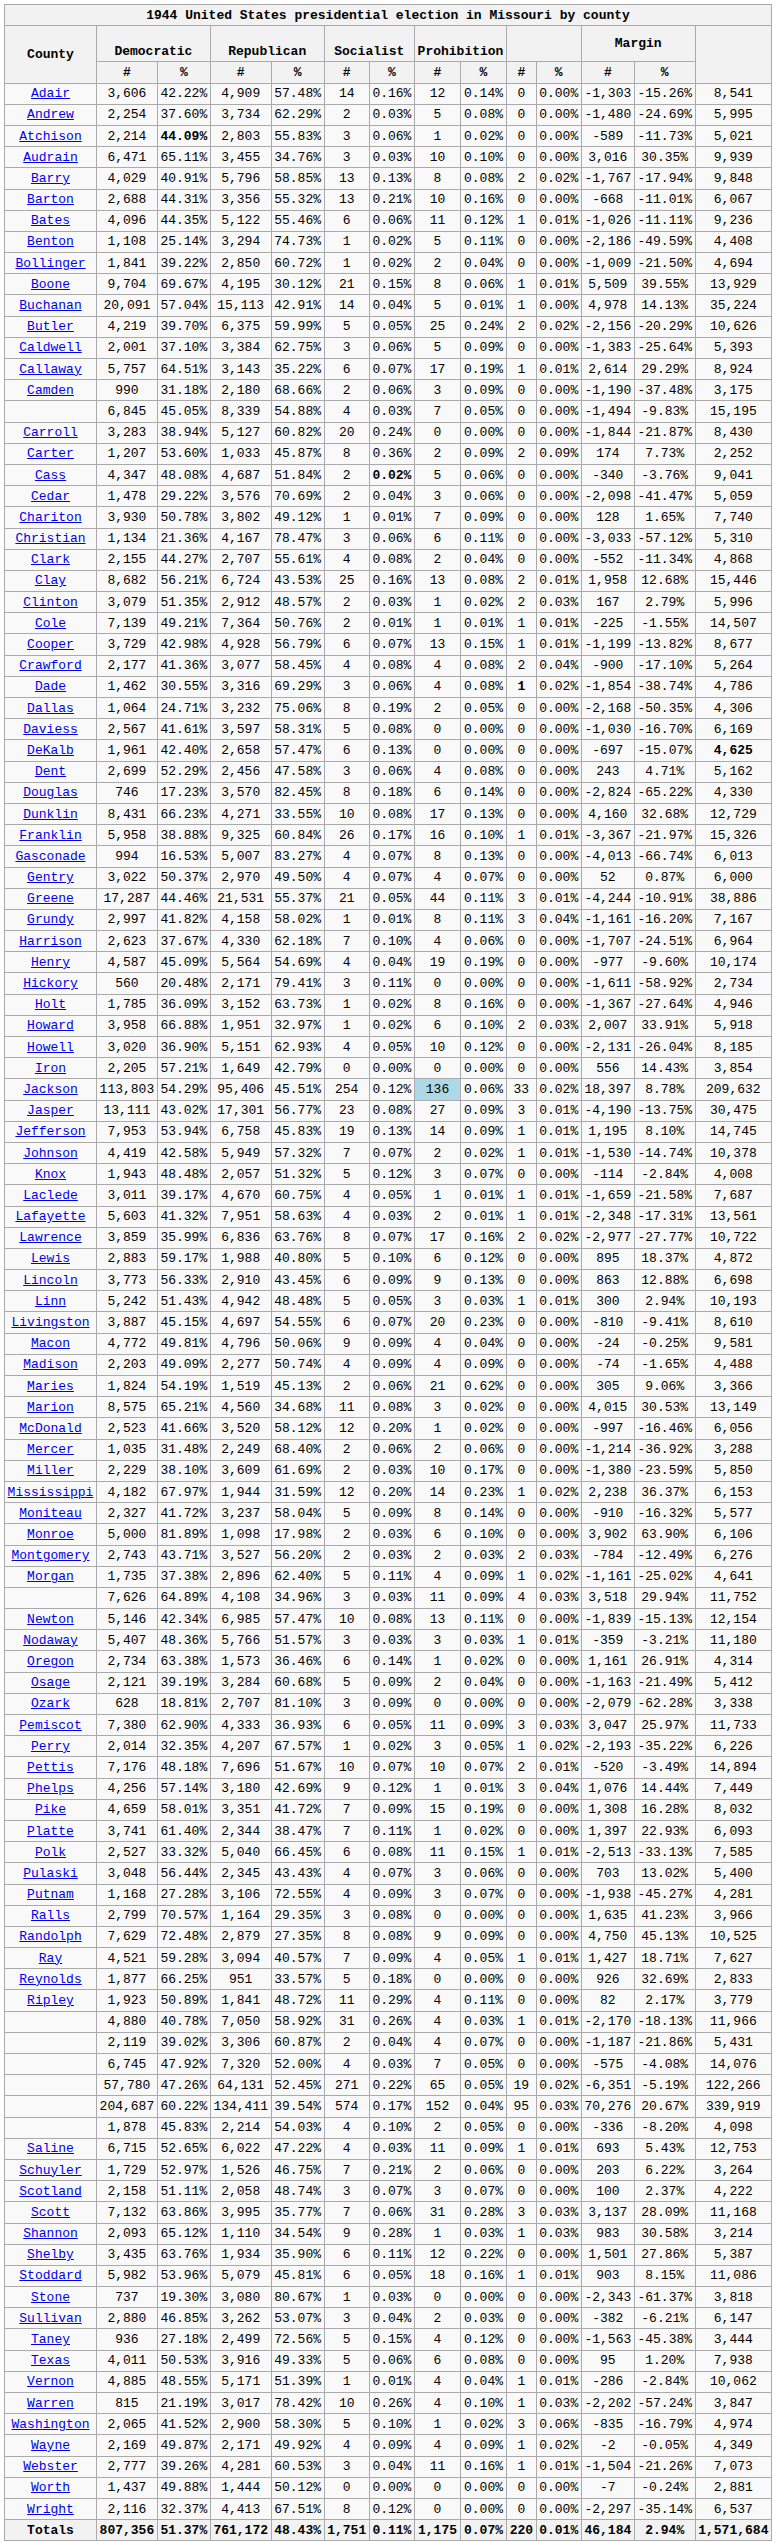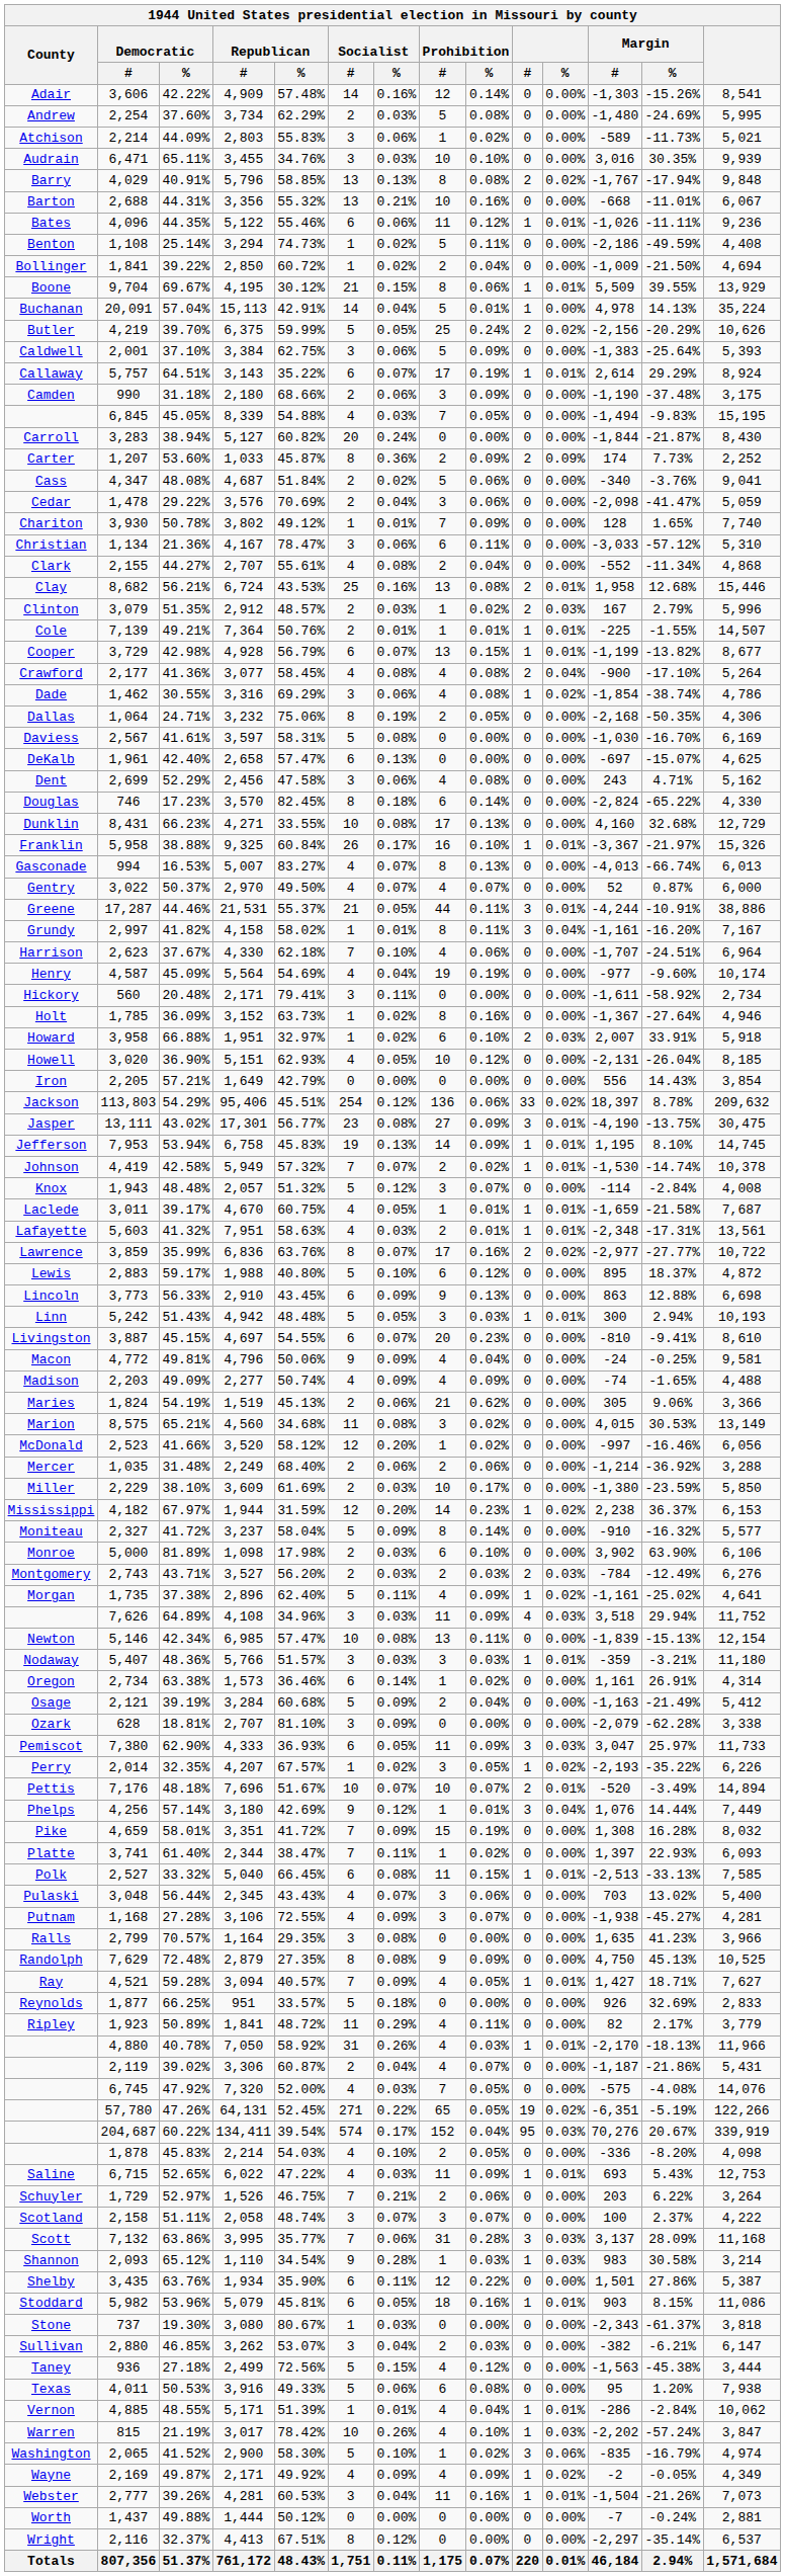Atchison | Democratic / %: bold -> normal
Cass | Socialist / %: bold -> normal
Dade | #: bold -> normal
DeKalb | column 14: bold -> normal
Jackson | Prohibition / #: lightblue background -> no background
